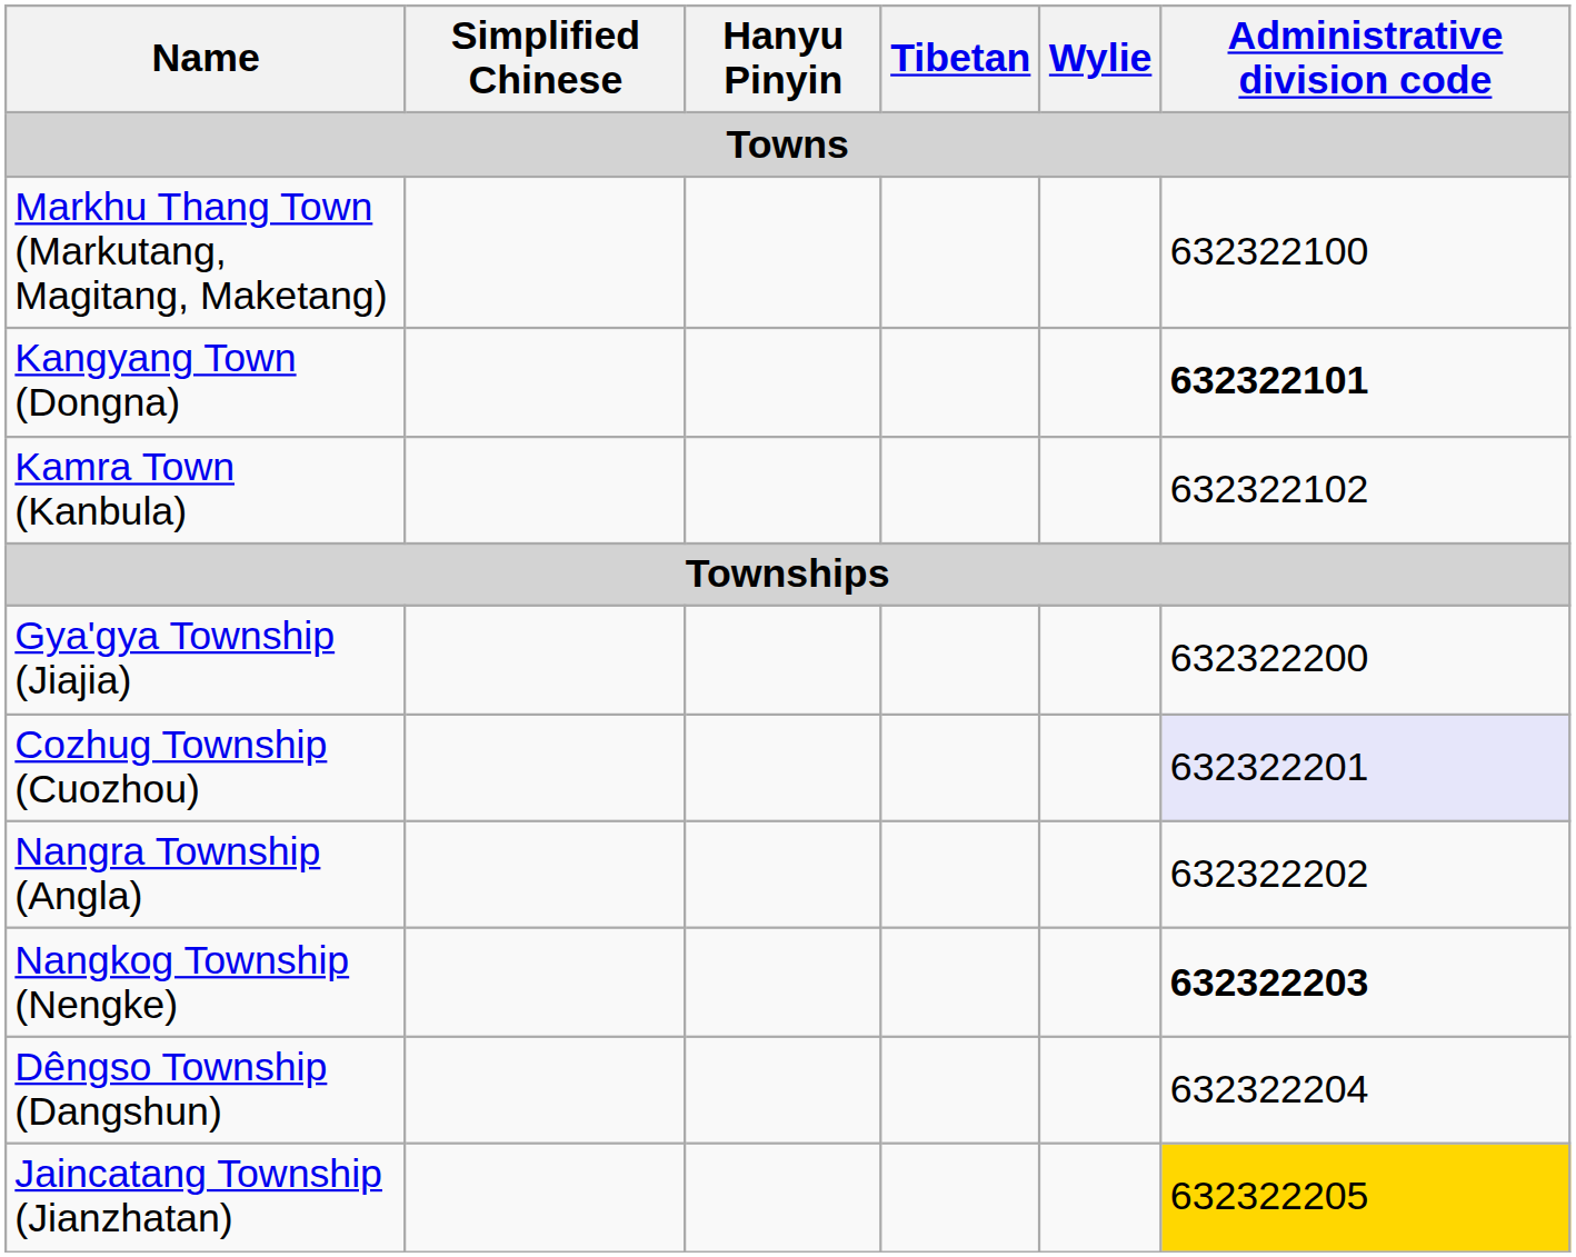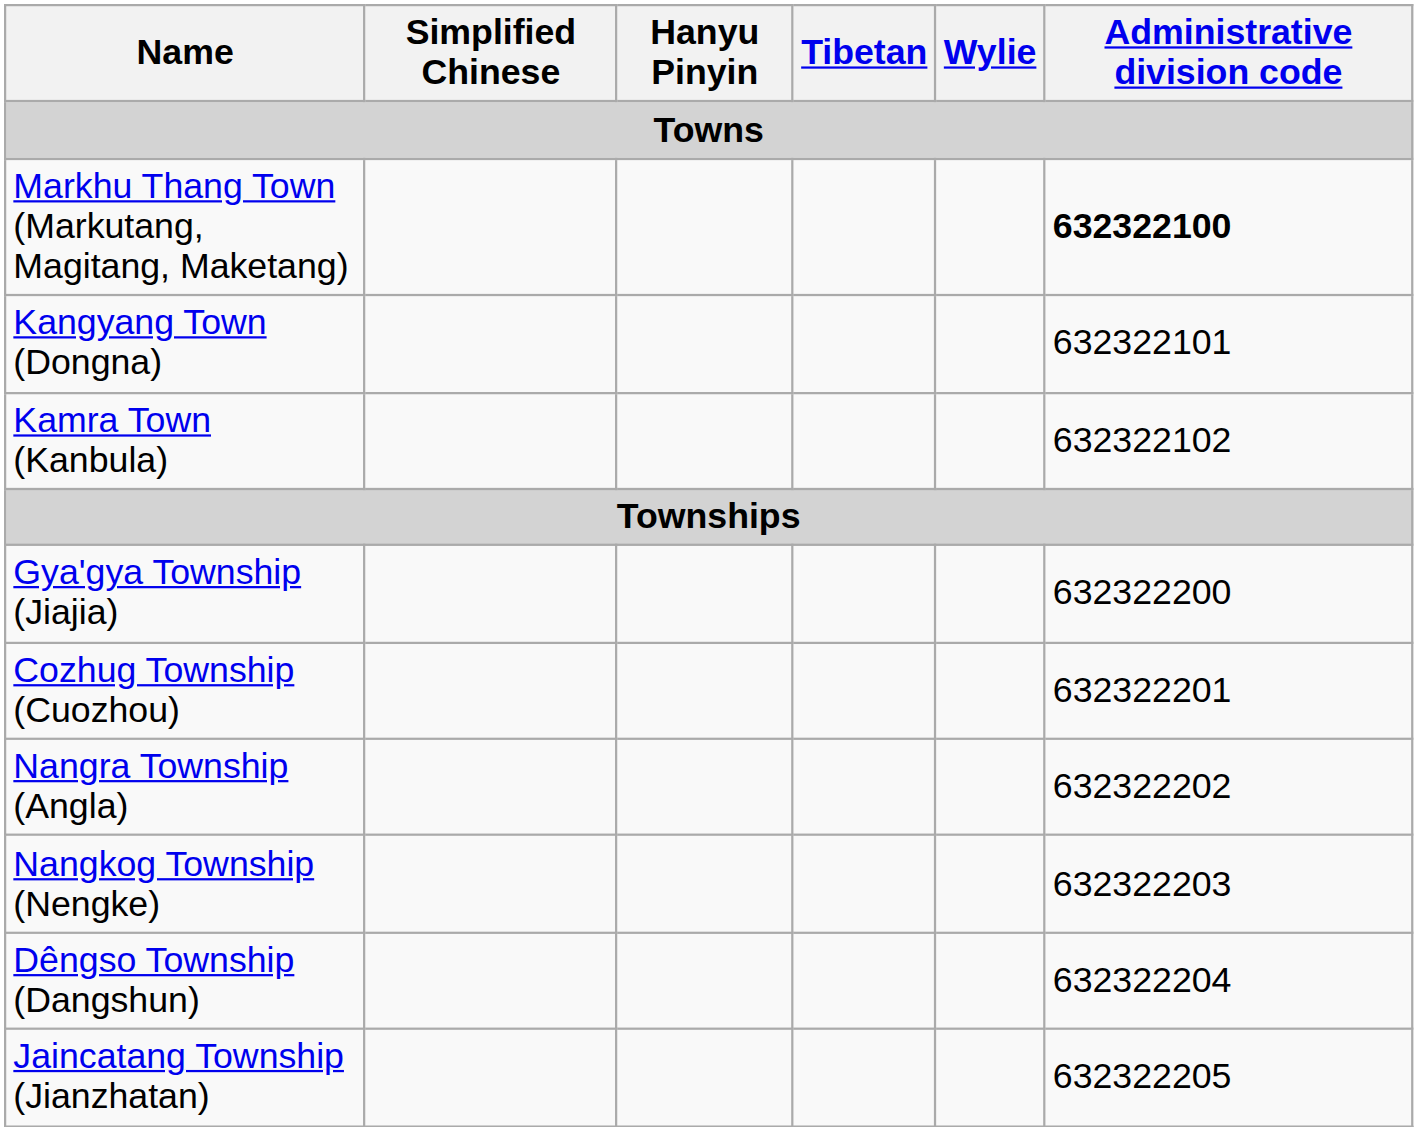Markhu Thang Town (Markutang, Magitang, Maketang) | Administrative division code: normal -> bold
Kangyang Town (Dongna) | Administrative division code: bold -> normal
Cozhug Township (Cuozhou) | Administrative division code: lavender background -> no background
Nangkog Township (Nengke) | Administrative division code: bold -> normal
Jaincatang Township (Jianzhatan) | Administrative division code: gold background -> no background
